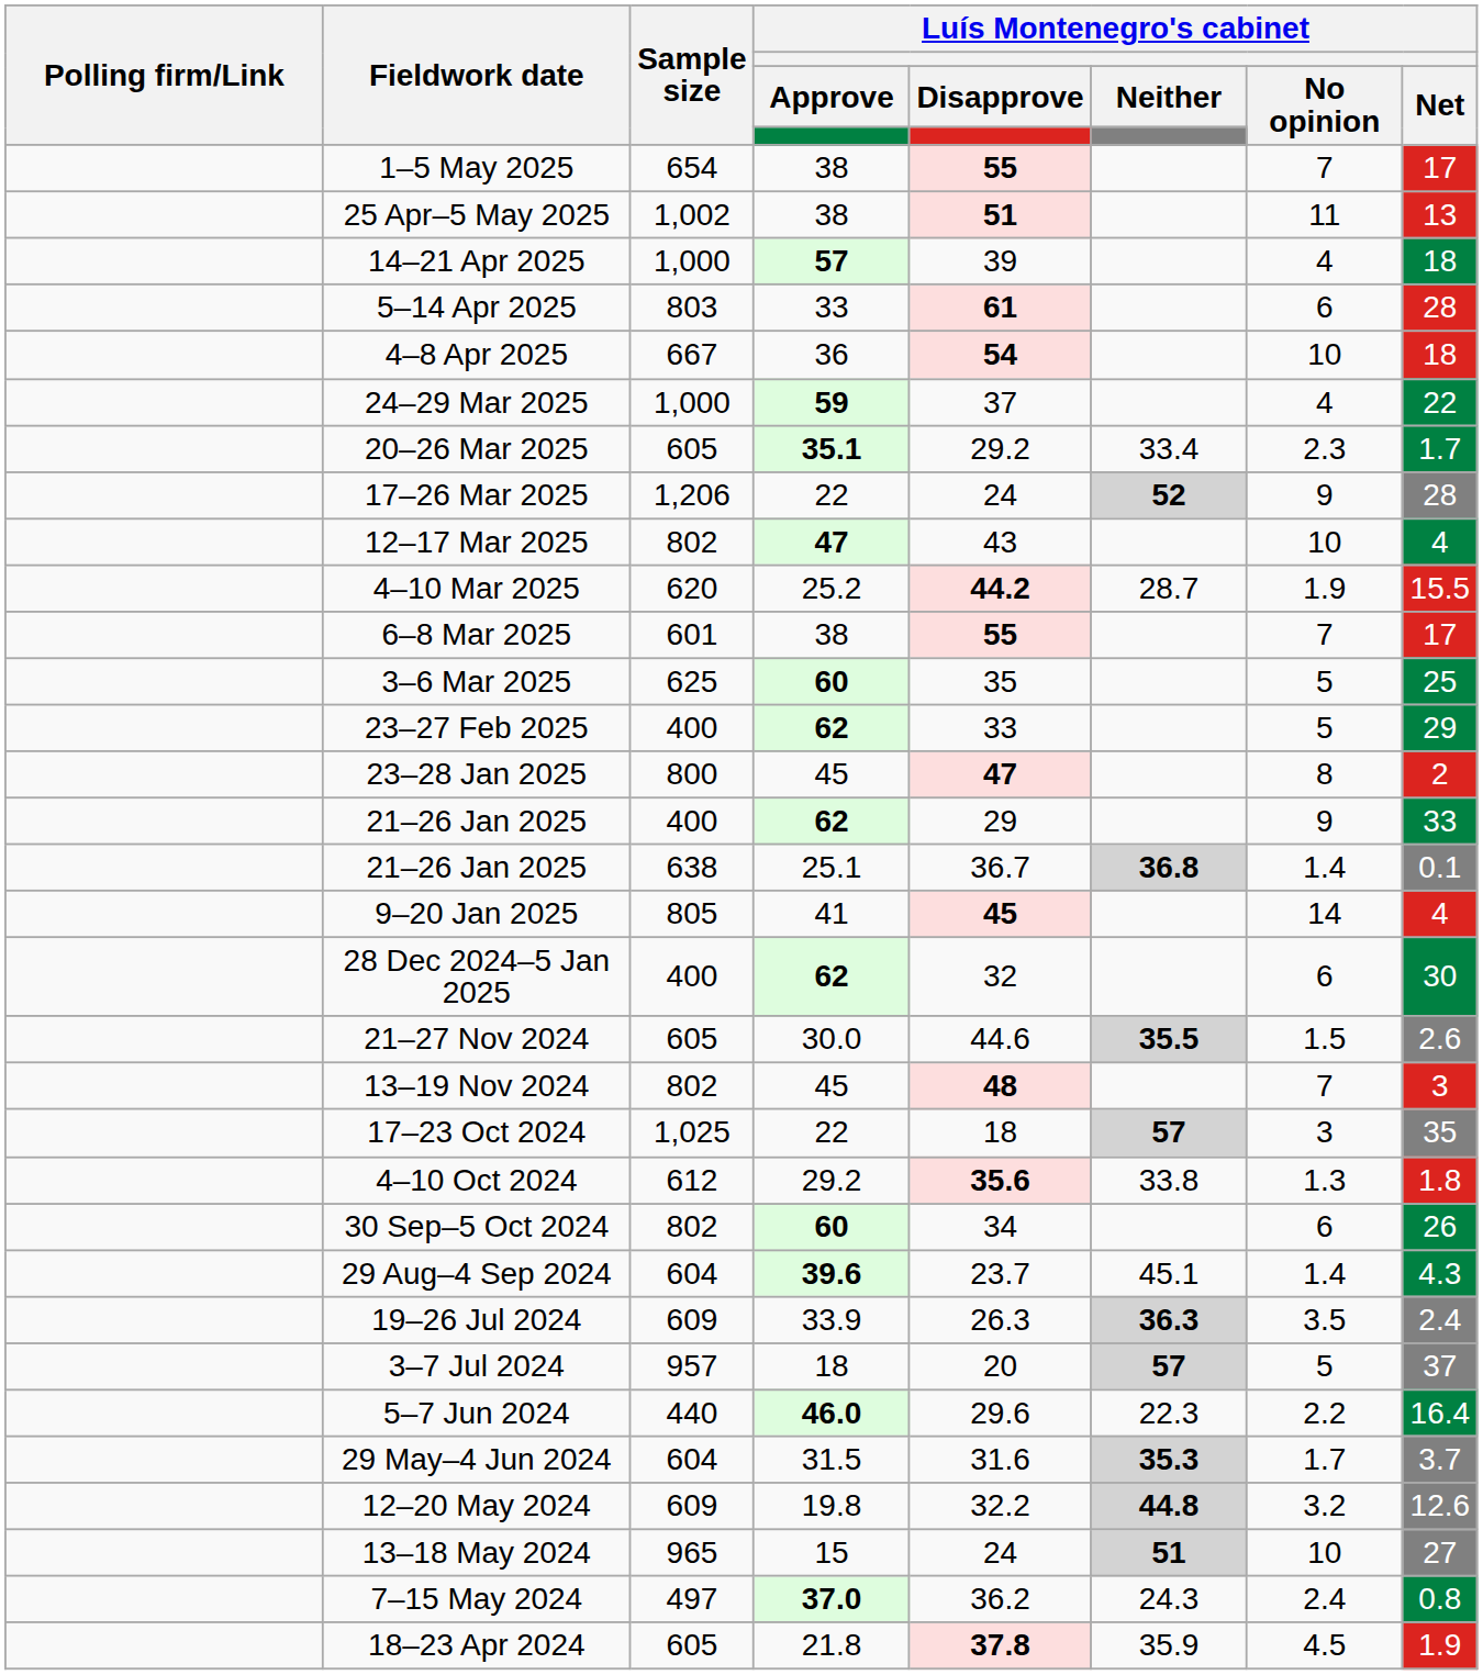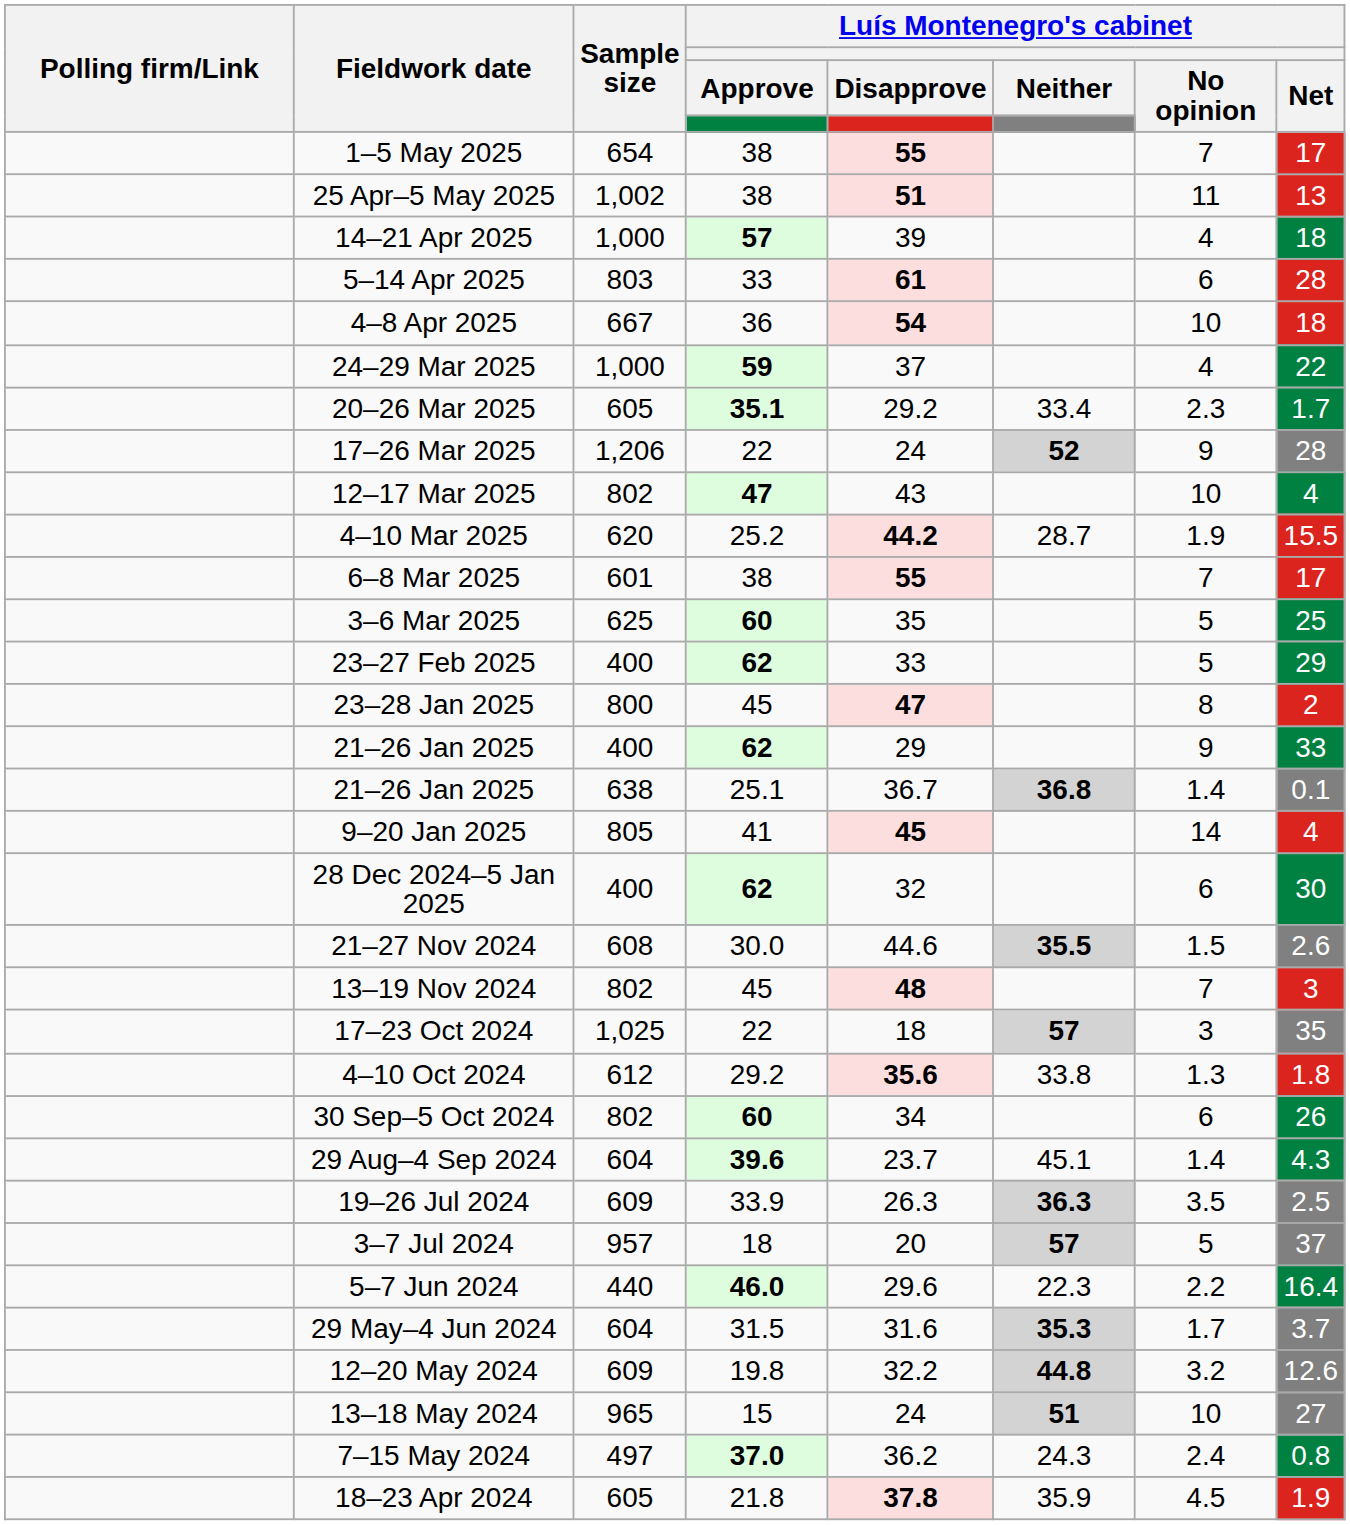21–27 Nov 2024 | Sample size: 605 -> 608
19–26 Jul 2024 | Luís Montenegro's cabinet / Net: 2.4 -> 2.5
